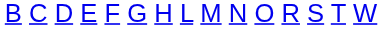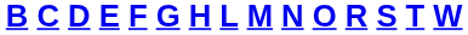row 1 | column 1: normal -> bold
